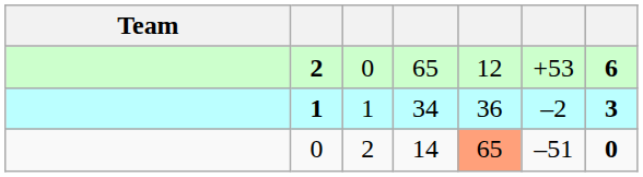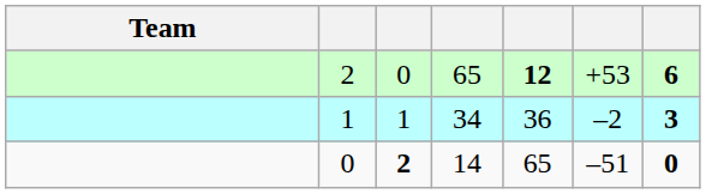row 2 | column 2: bold -> normal
row 2 | column 5: normal -> bold
row 3 | column 2: bold -> normal
row 4 | column 3: normal -> bold
row 4 | column 5: lightsalmon background -> no background
